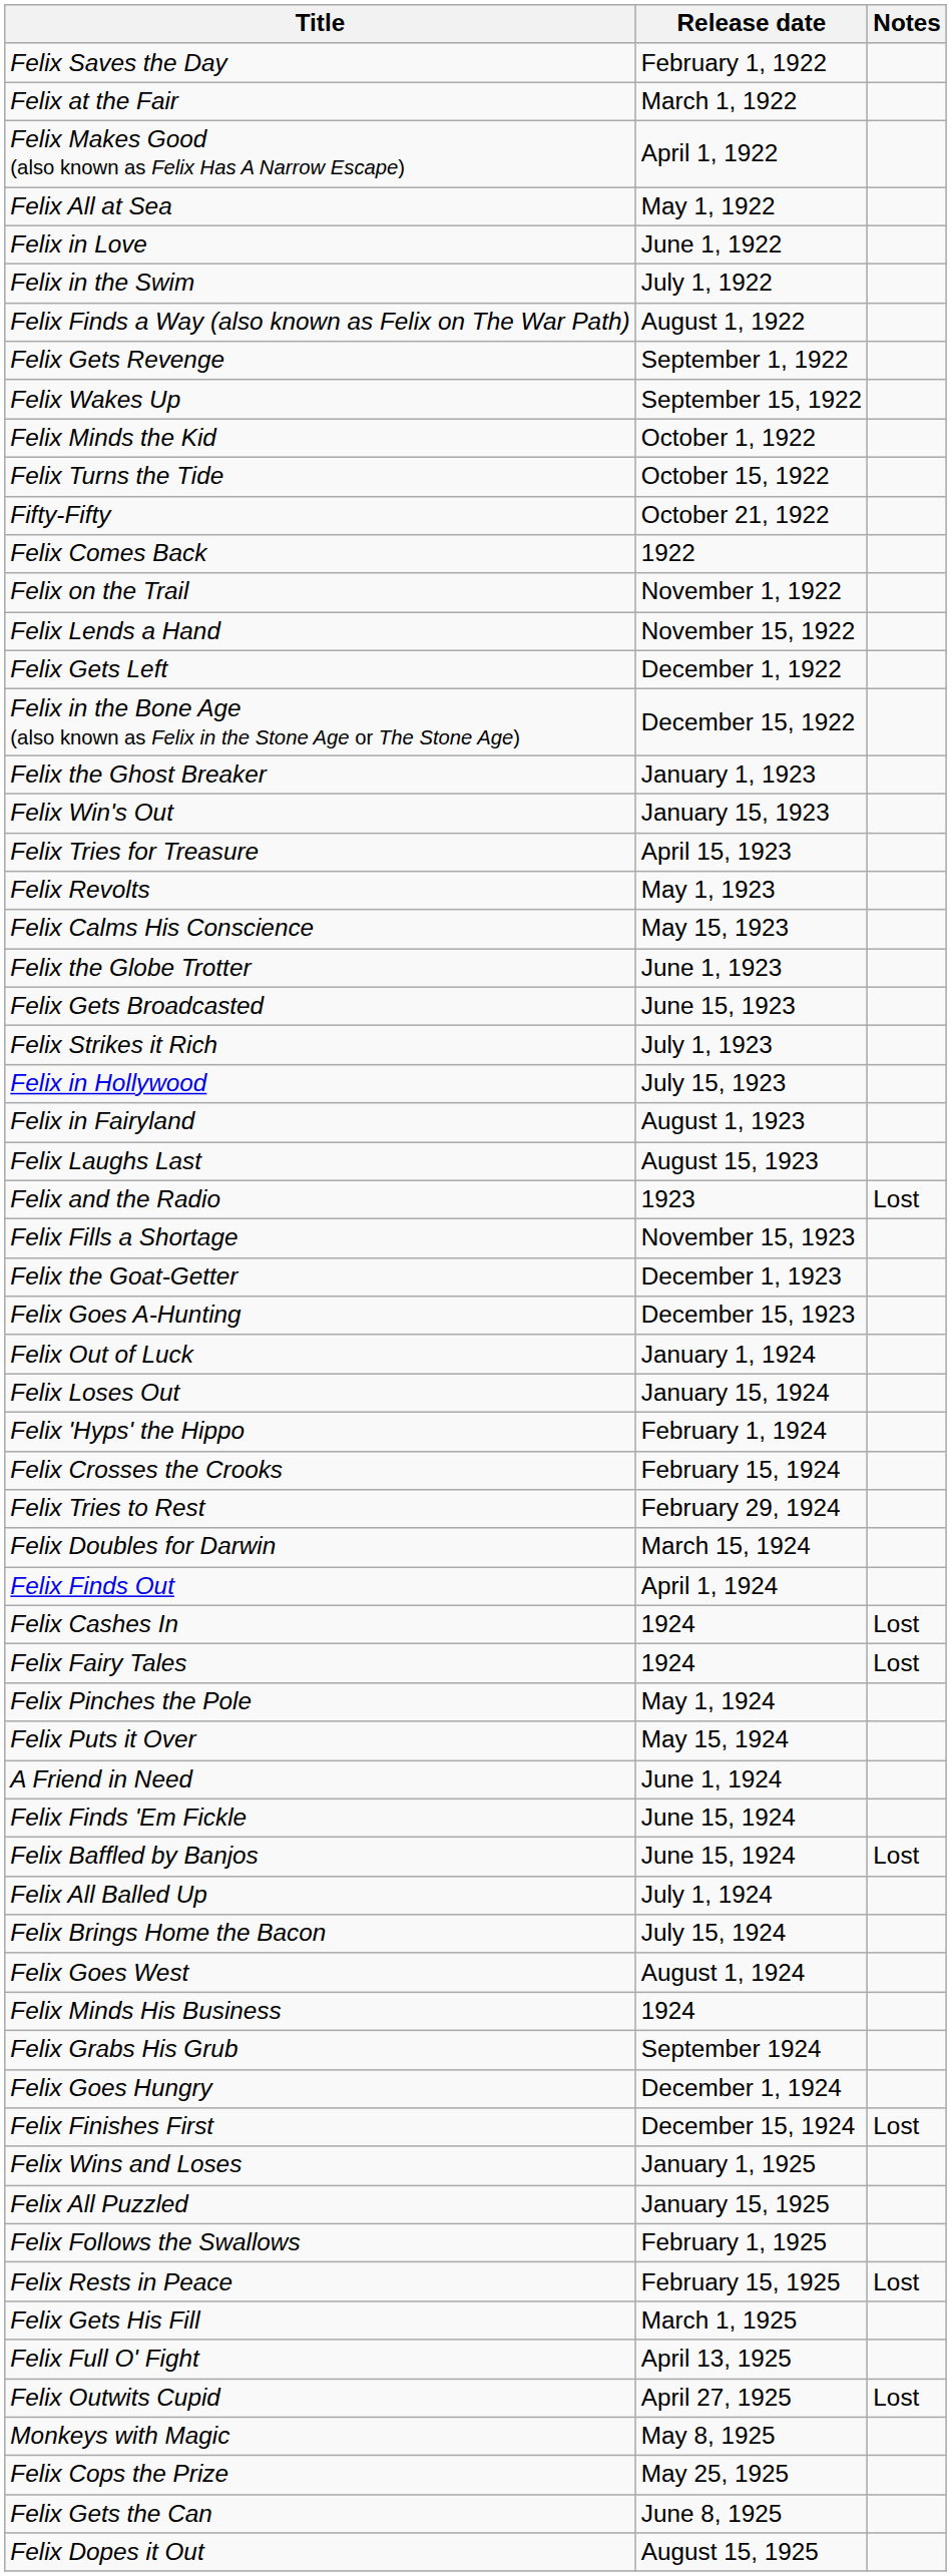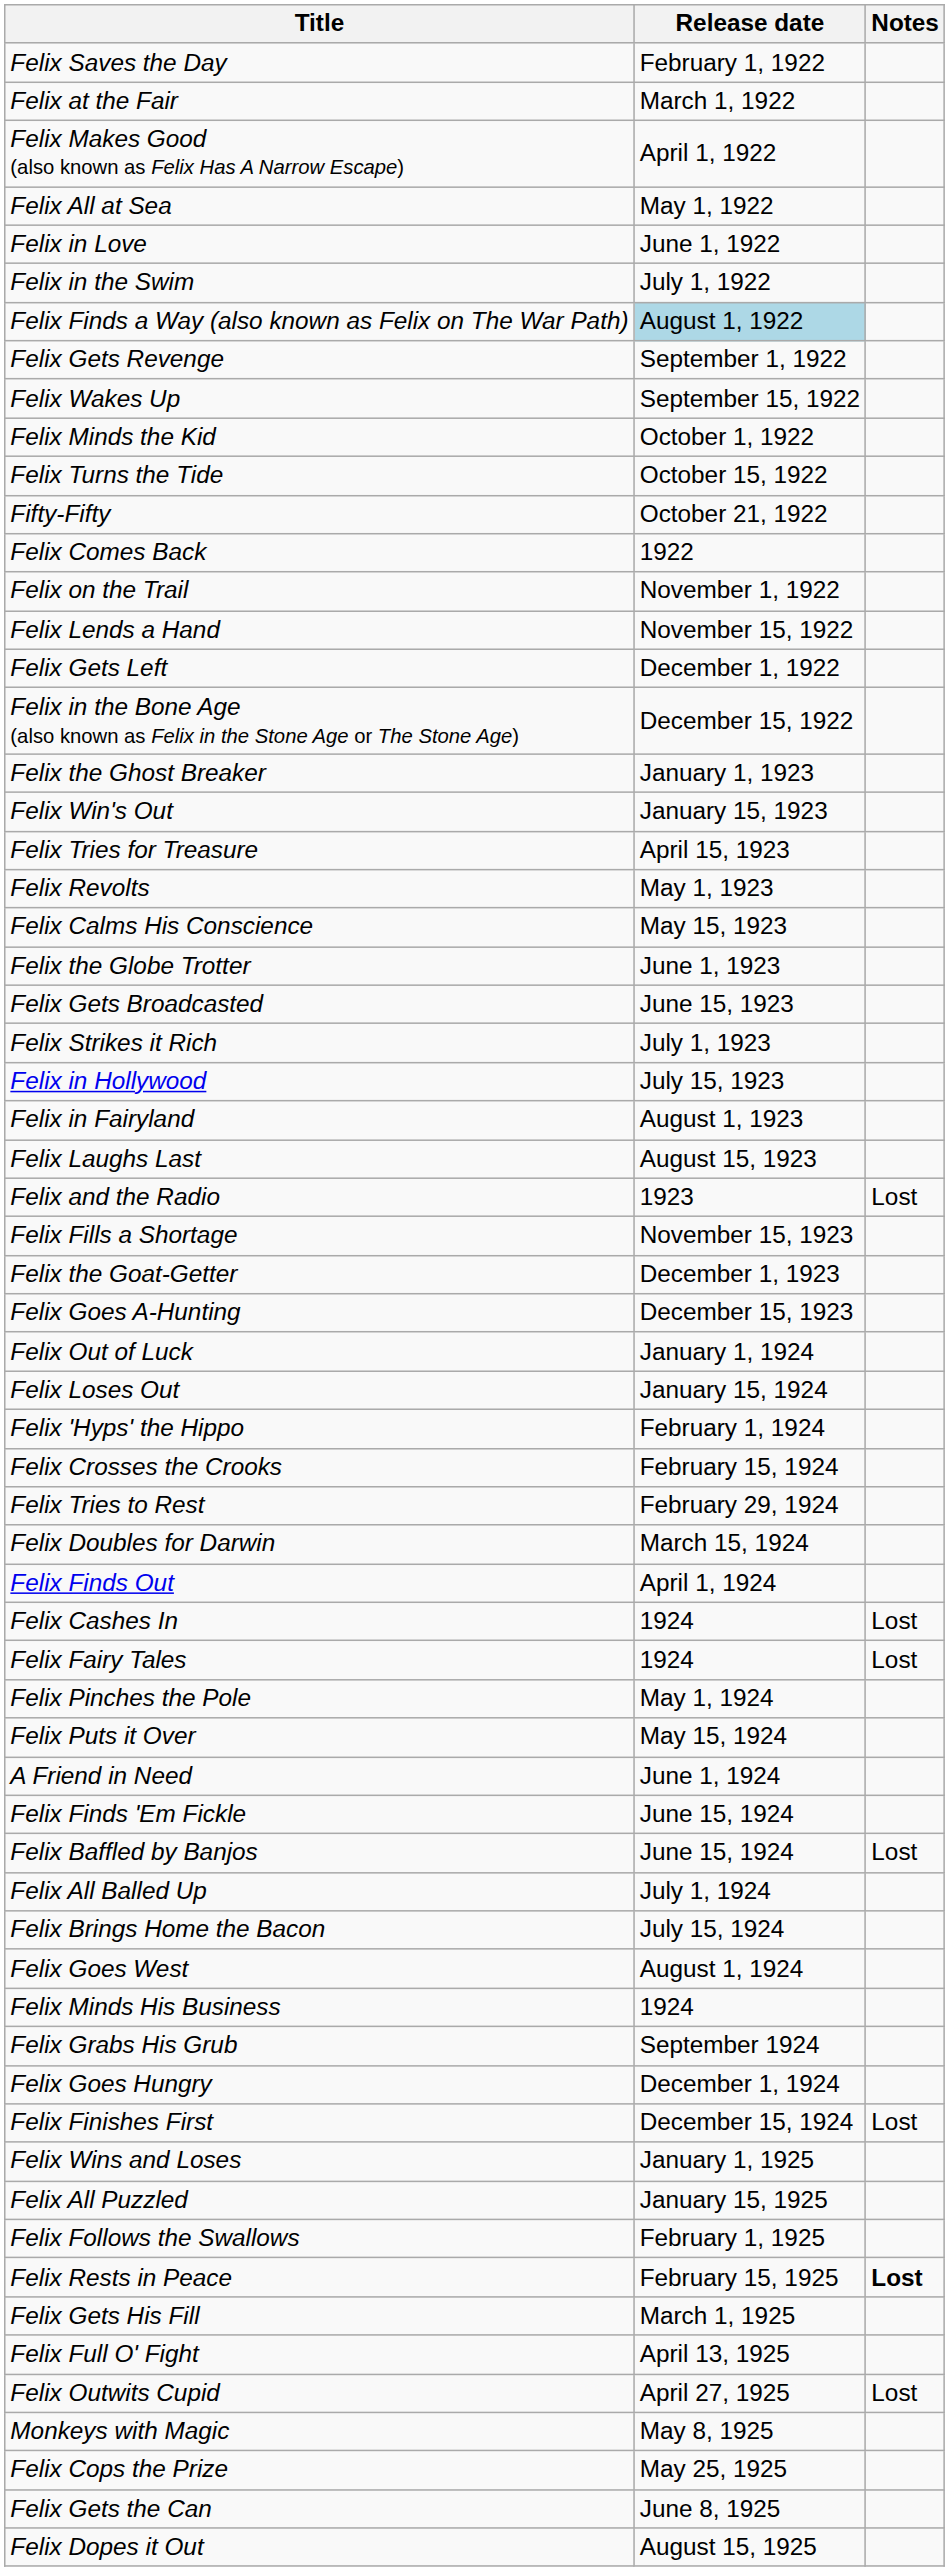Felix Finds a Way (also known as Felix on The War Path) | Release date: no background -> lightblue background
Felix Rests in Peace | Notes: normal -> bold
